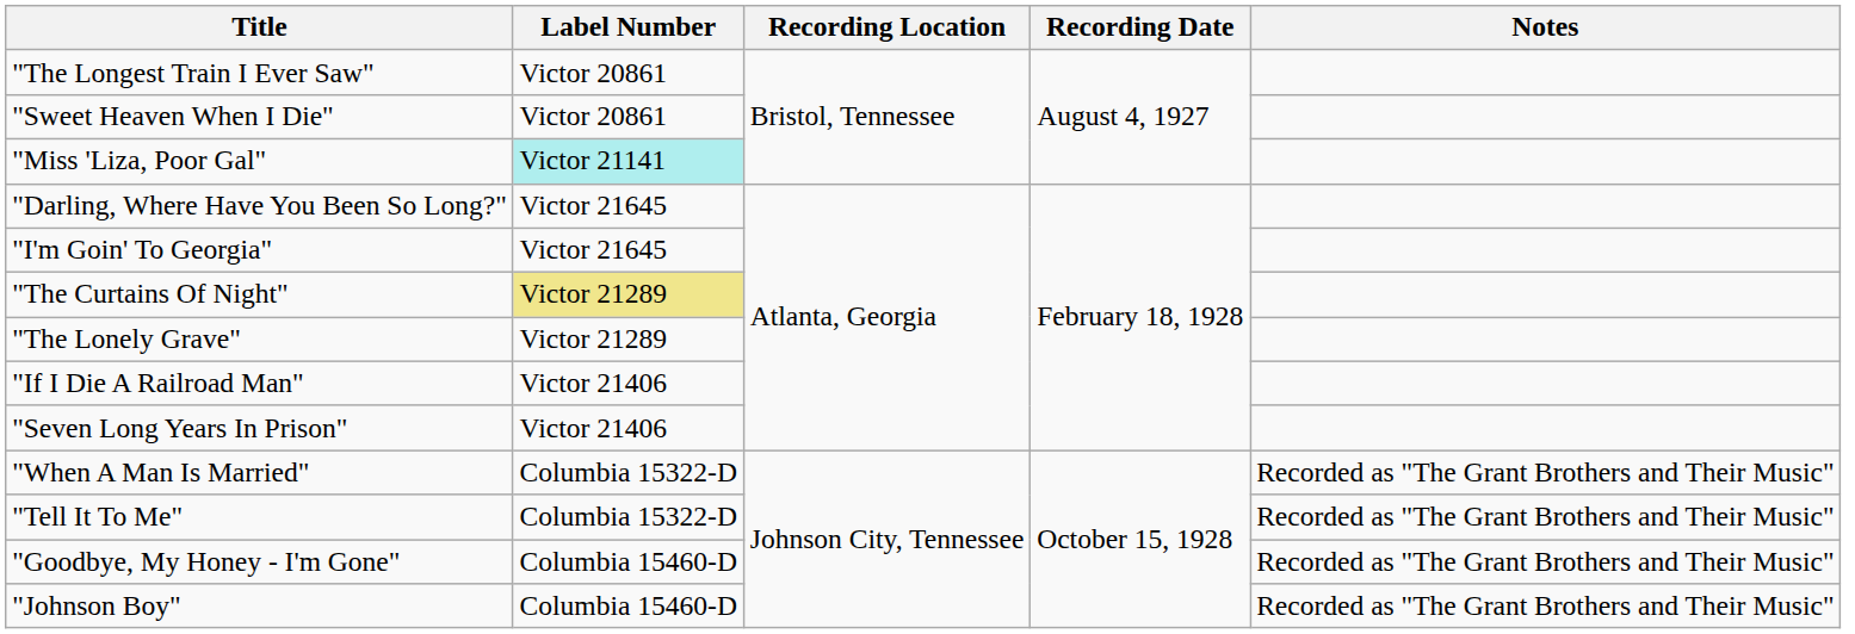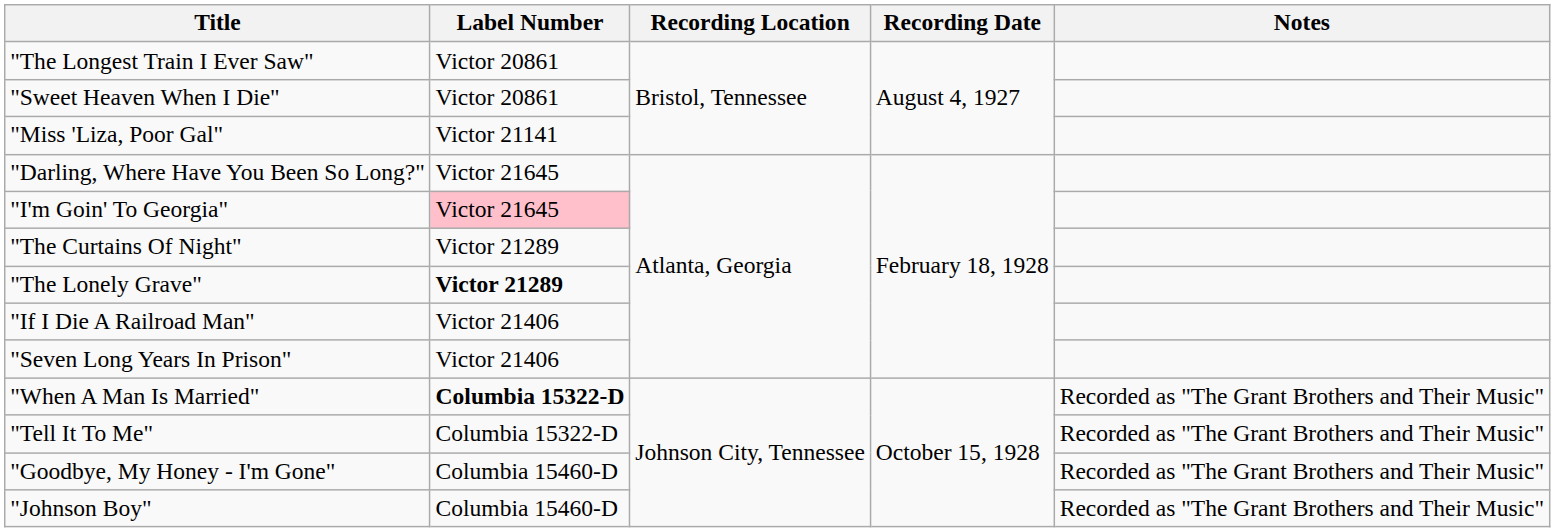"Miss 'Liza, Poor Gal" | Label Number: paleturquoise background -> no background
"I'm Goin' To Georgia" | Label Number: no background -> pink background
"The Curtains Of Night" | Label Number: khaki background -> no background
"The Lonely Grave" | Label Number: normal -> bold
"When A Man Is Married" | Label Number: normal -> bold
